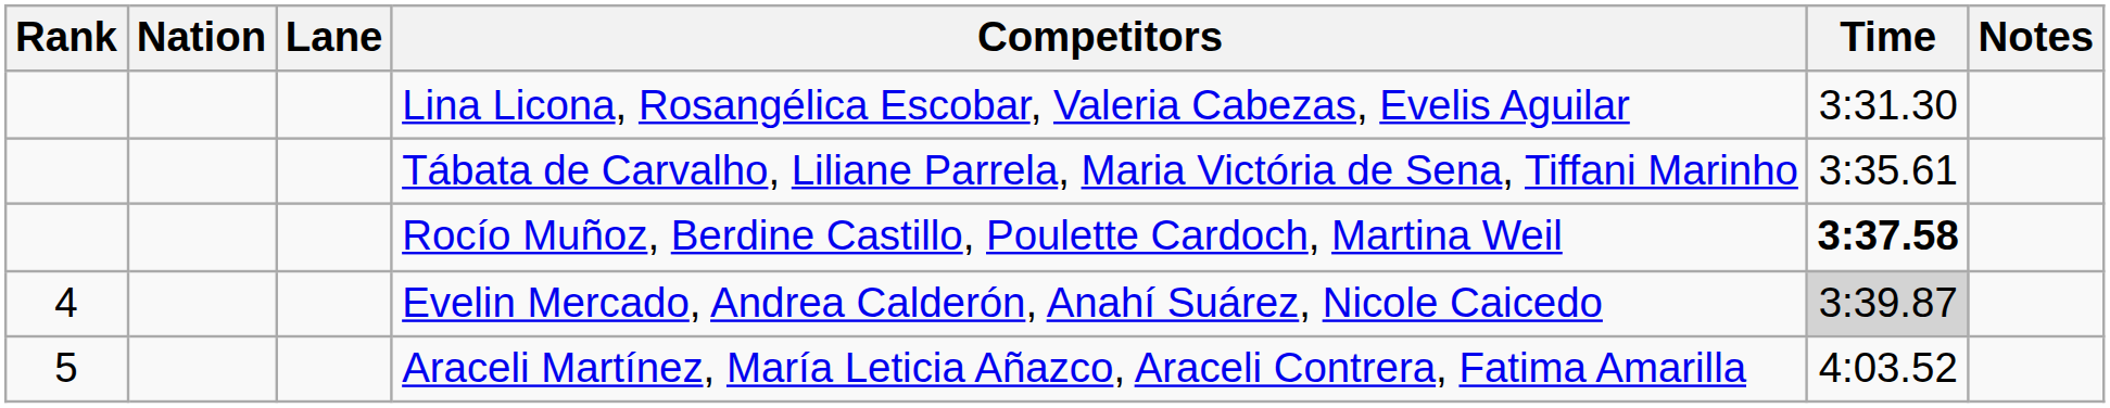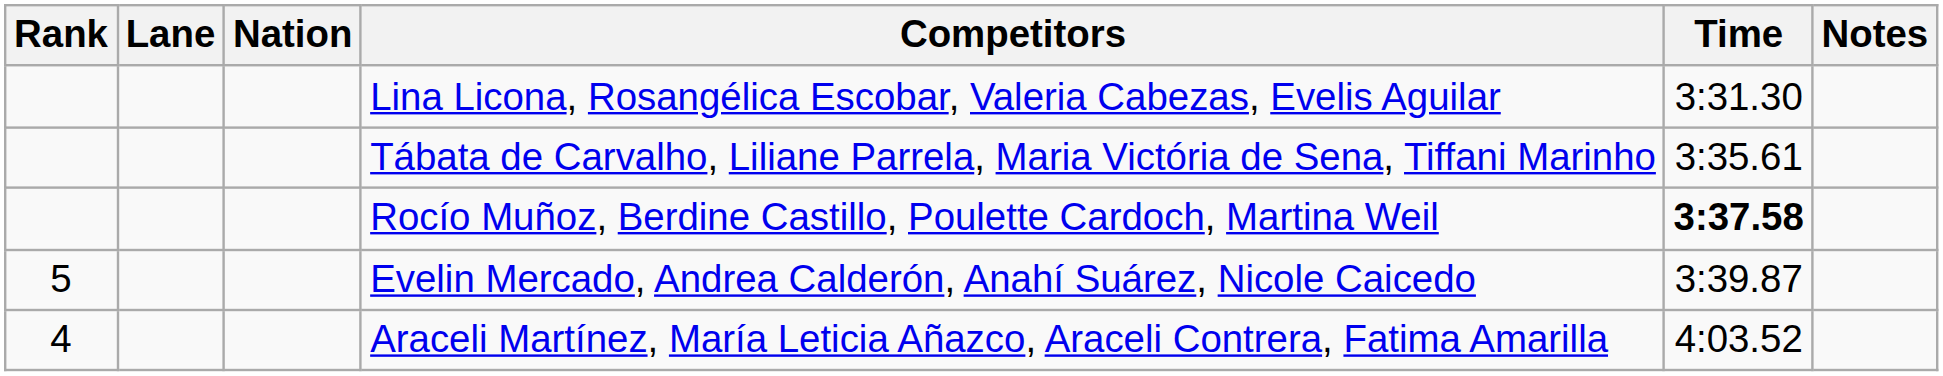columns swapped: Lane <-> Nation
row 5 | Rank: 4 -> 5
row 5 | Time: lightgrey background -> no background
row 6 | Rank: 5 -> 4
